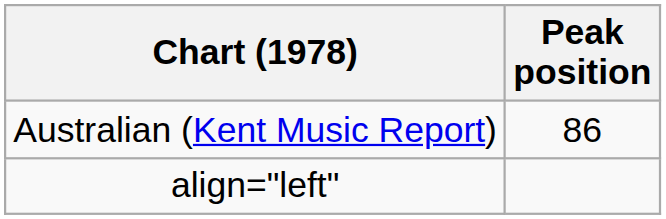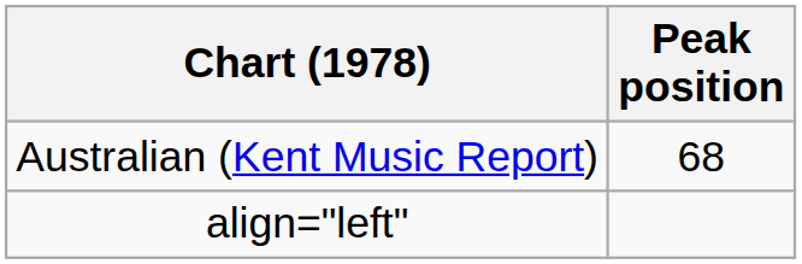Australian (Kent Music Report) | Peak position: 86 -> 68
